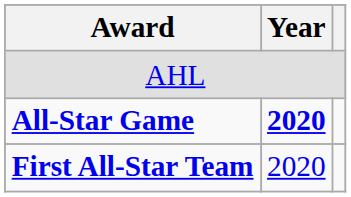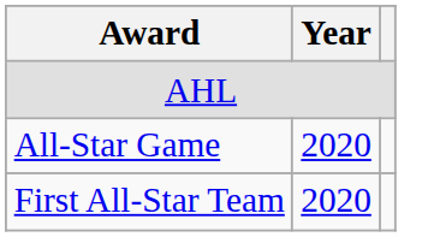All-Star Game | Award: bold -> normal
All-Star Game | Year: bold -> normal
First All-Star Team | Award: bold -> normal
